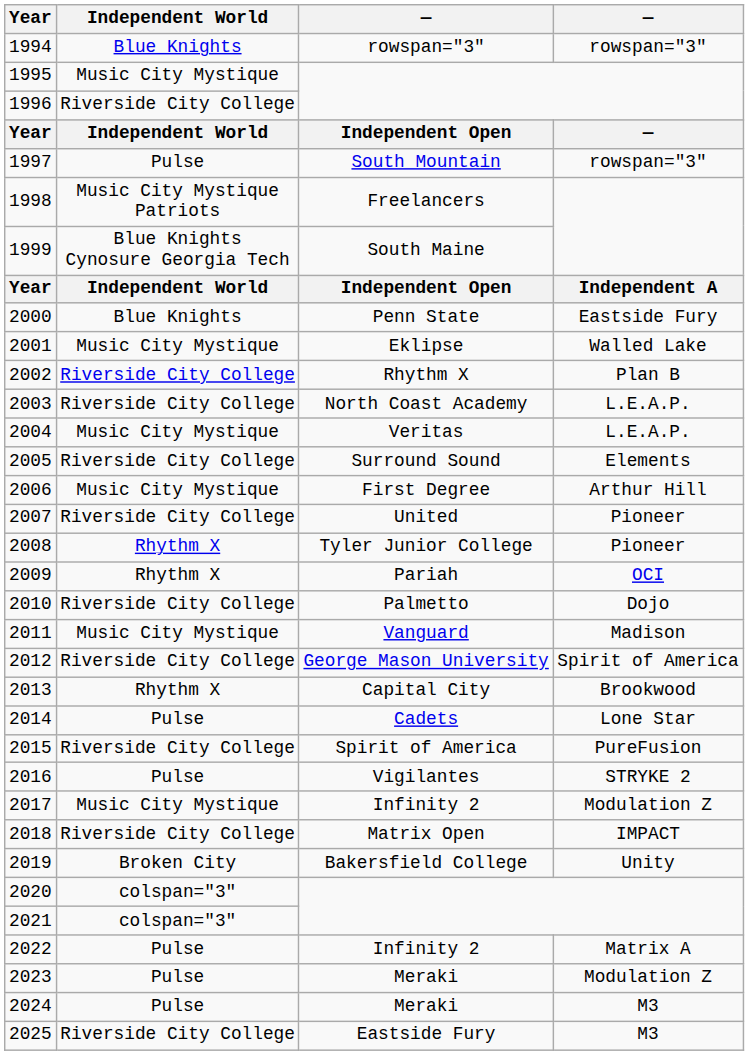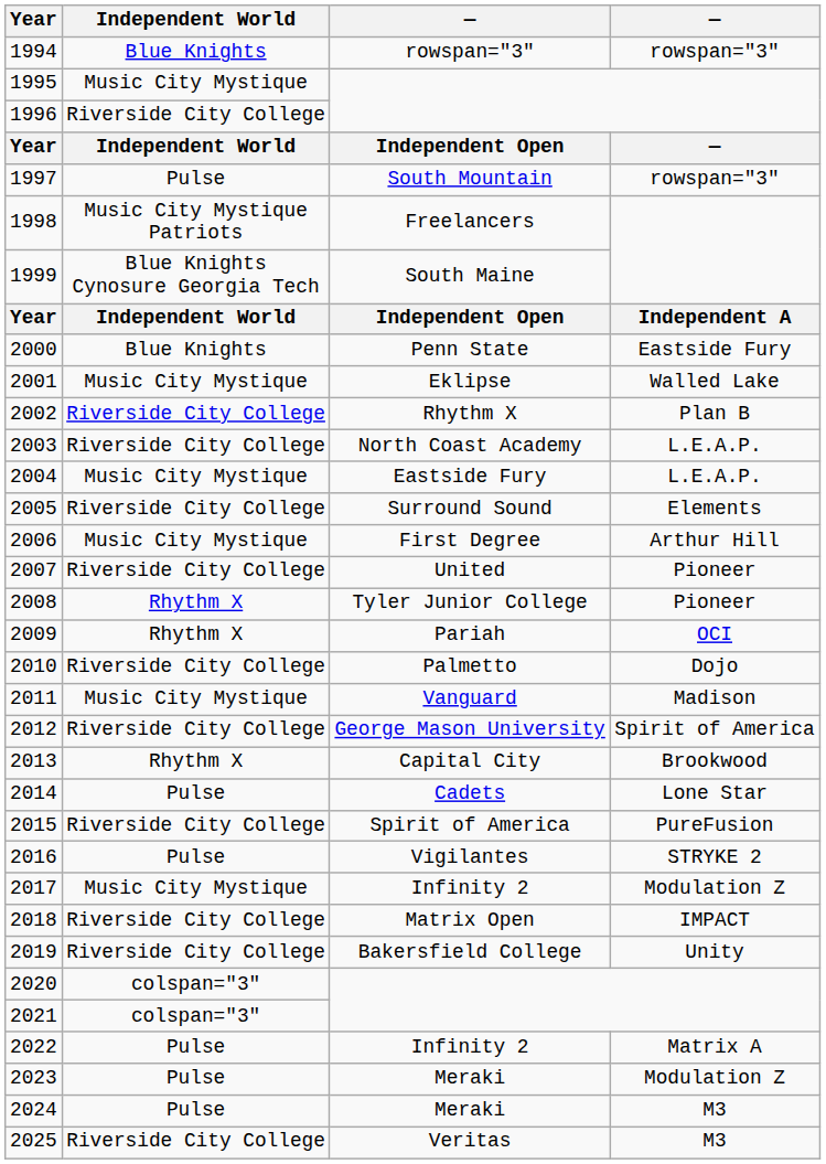2004 | column 3: Veritas -> Eastside Fury
2019 | Independent World: Broken City -> Riverside City College
2025 | column 3: Eastside Fury -> Veritas
